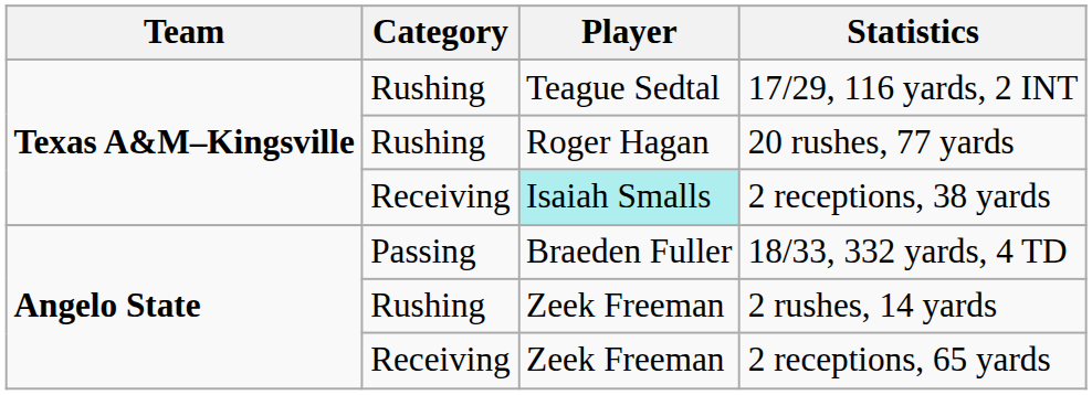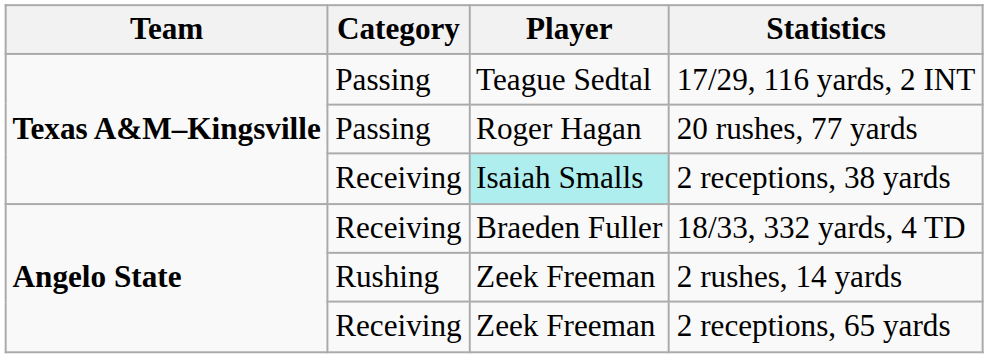17/29, 116 yards, 2 INT | Category: Rushing -> Passing
20 rushes, 77 yards | Category: Rushing -> Passing
18/33, 332 yards, 4 TD | Category: Passing -> Receiving
